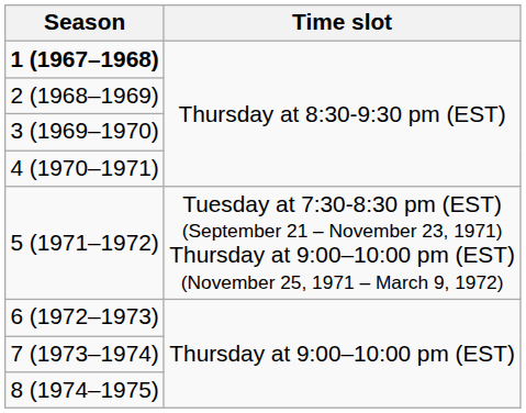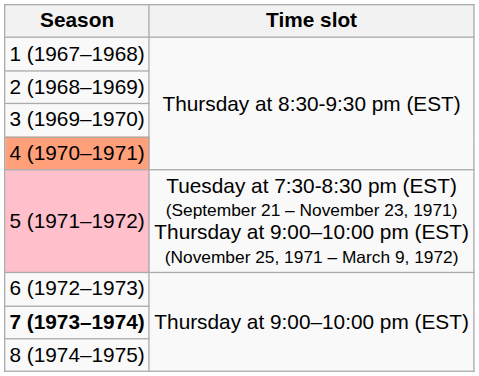1 (1967–1968) | Season: bold -> normal
4 (1970–1971) | Season: no background -> lightsalmon background
5 (1971–1972) | Season: no background -> pink background
7 (1973–1974) | Season: normal -> bold
